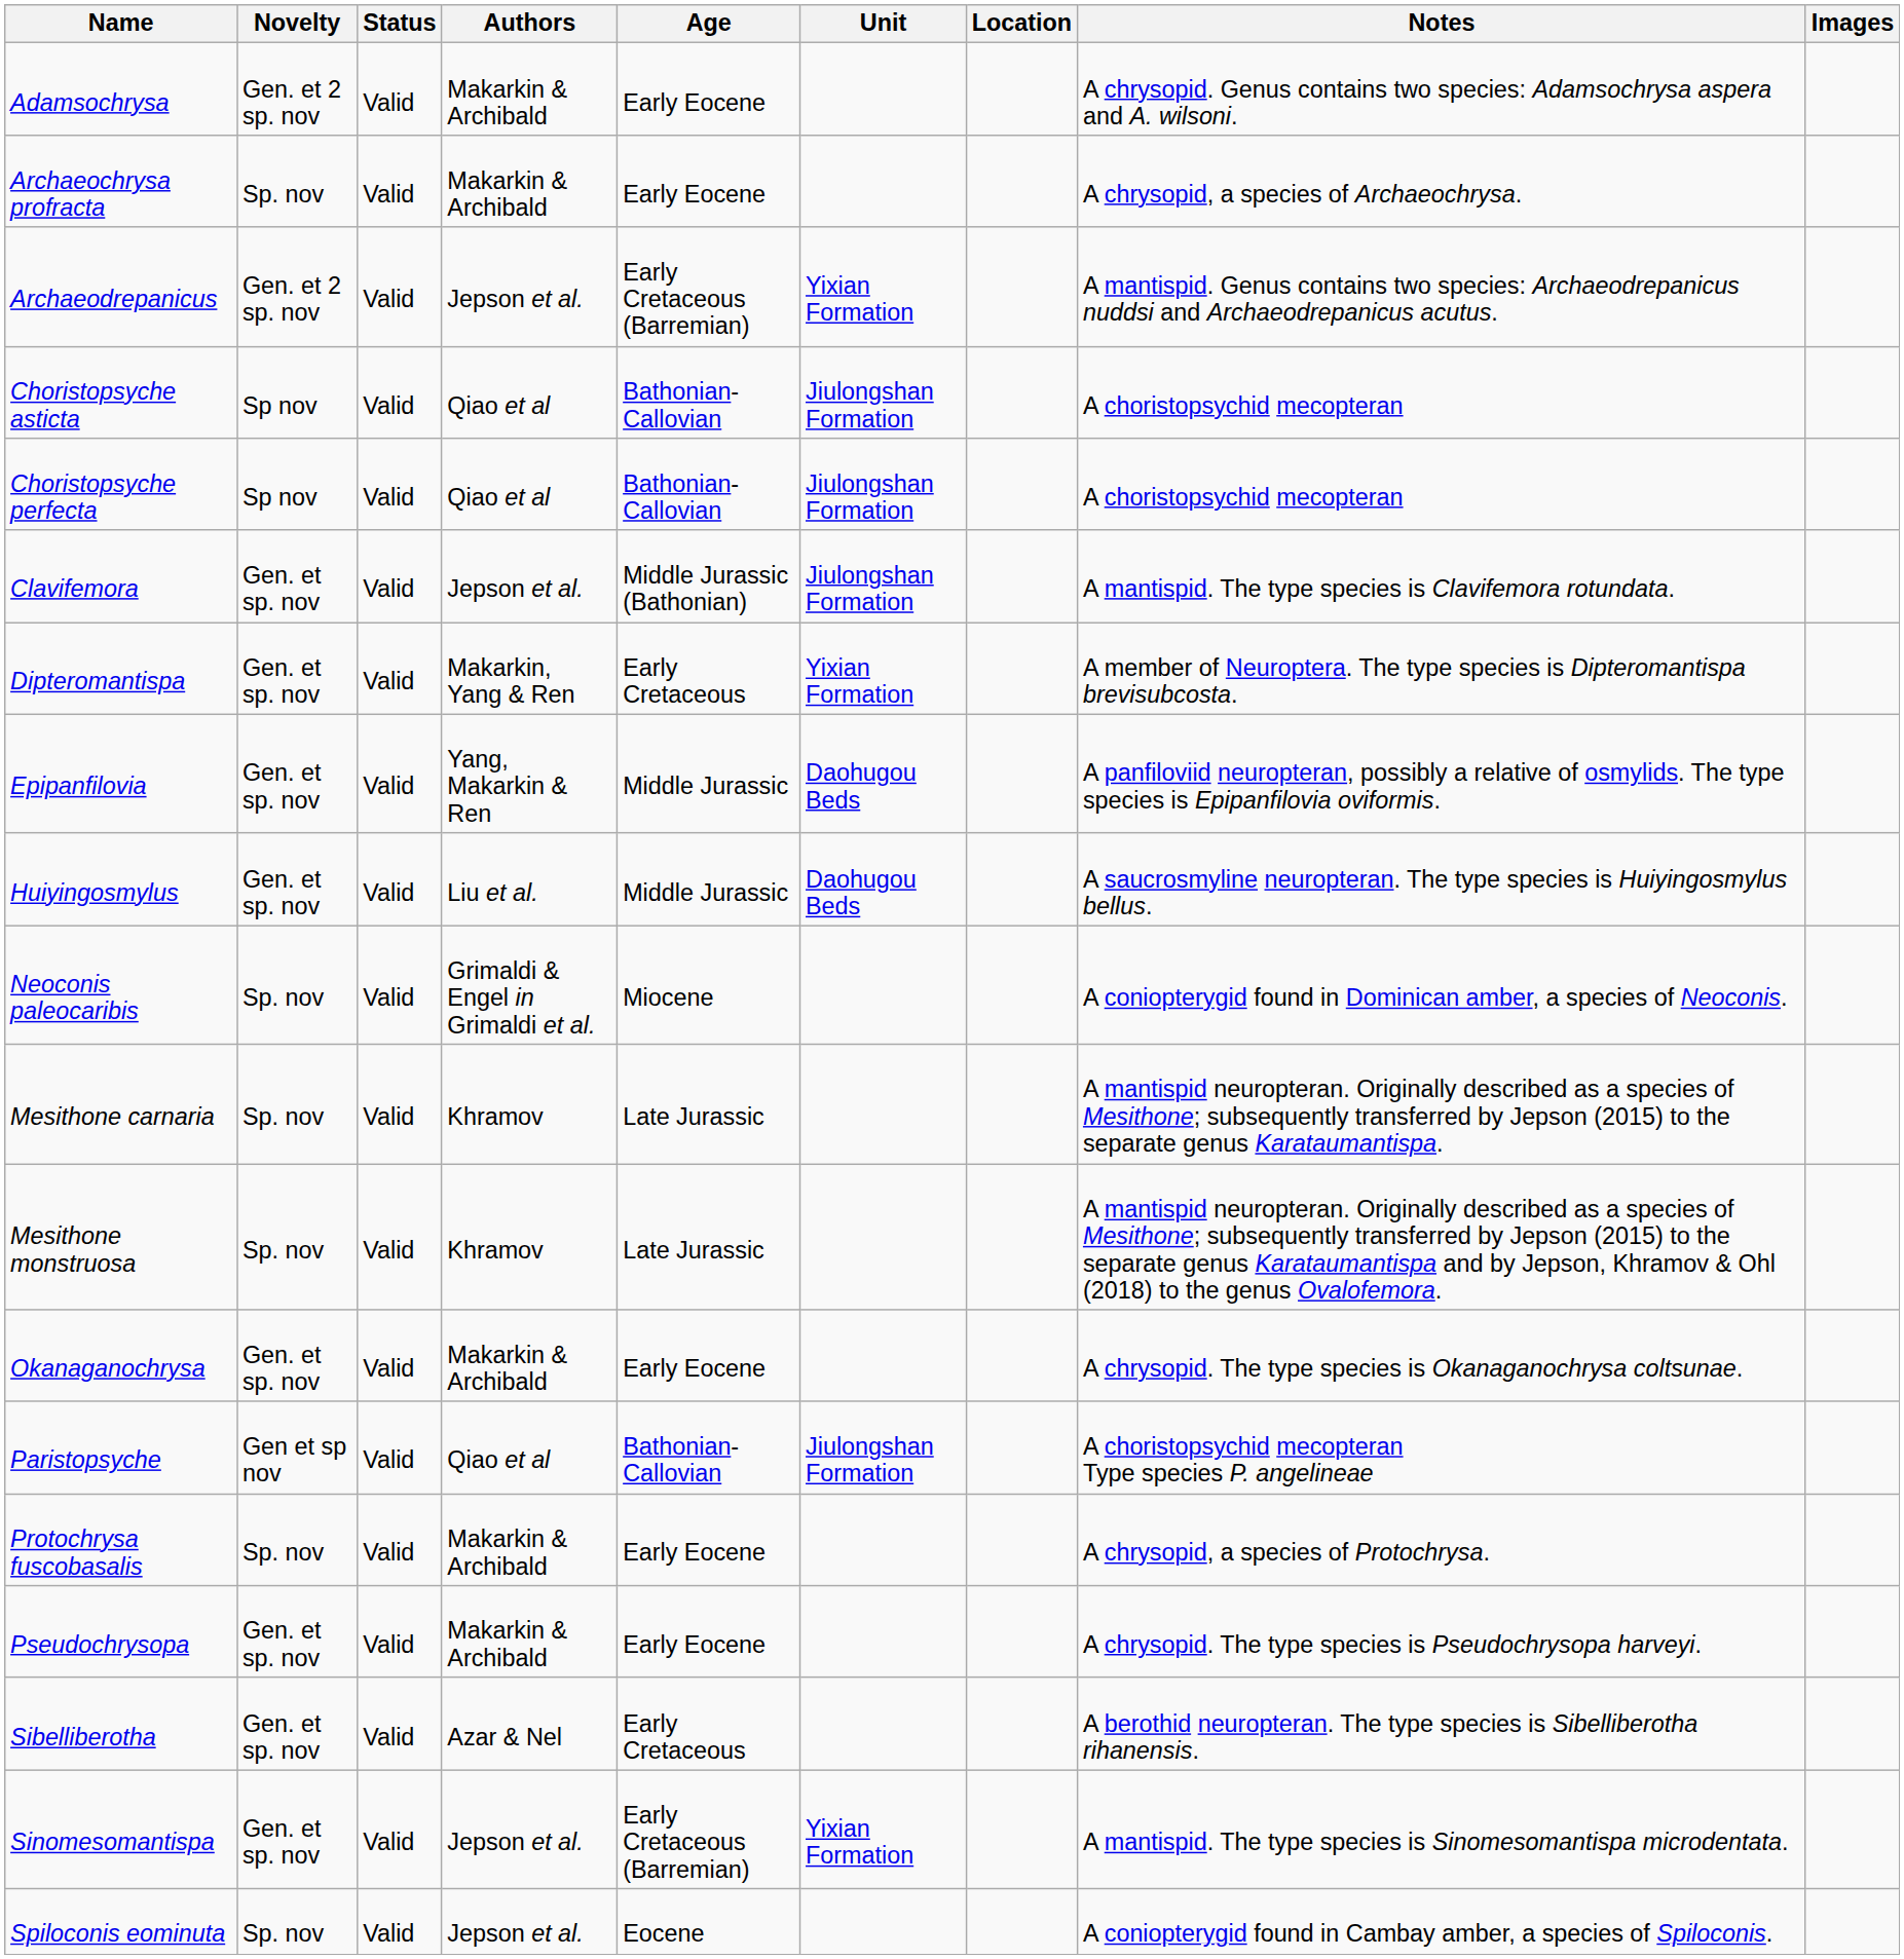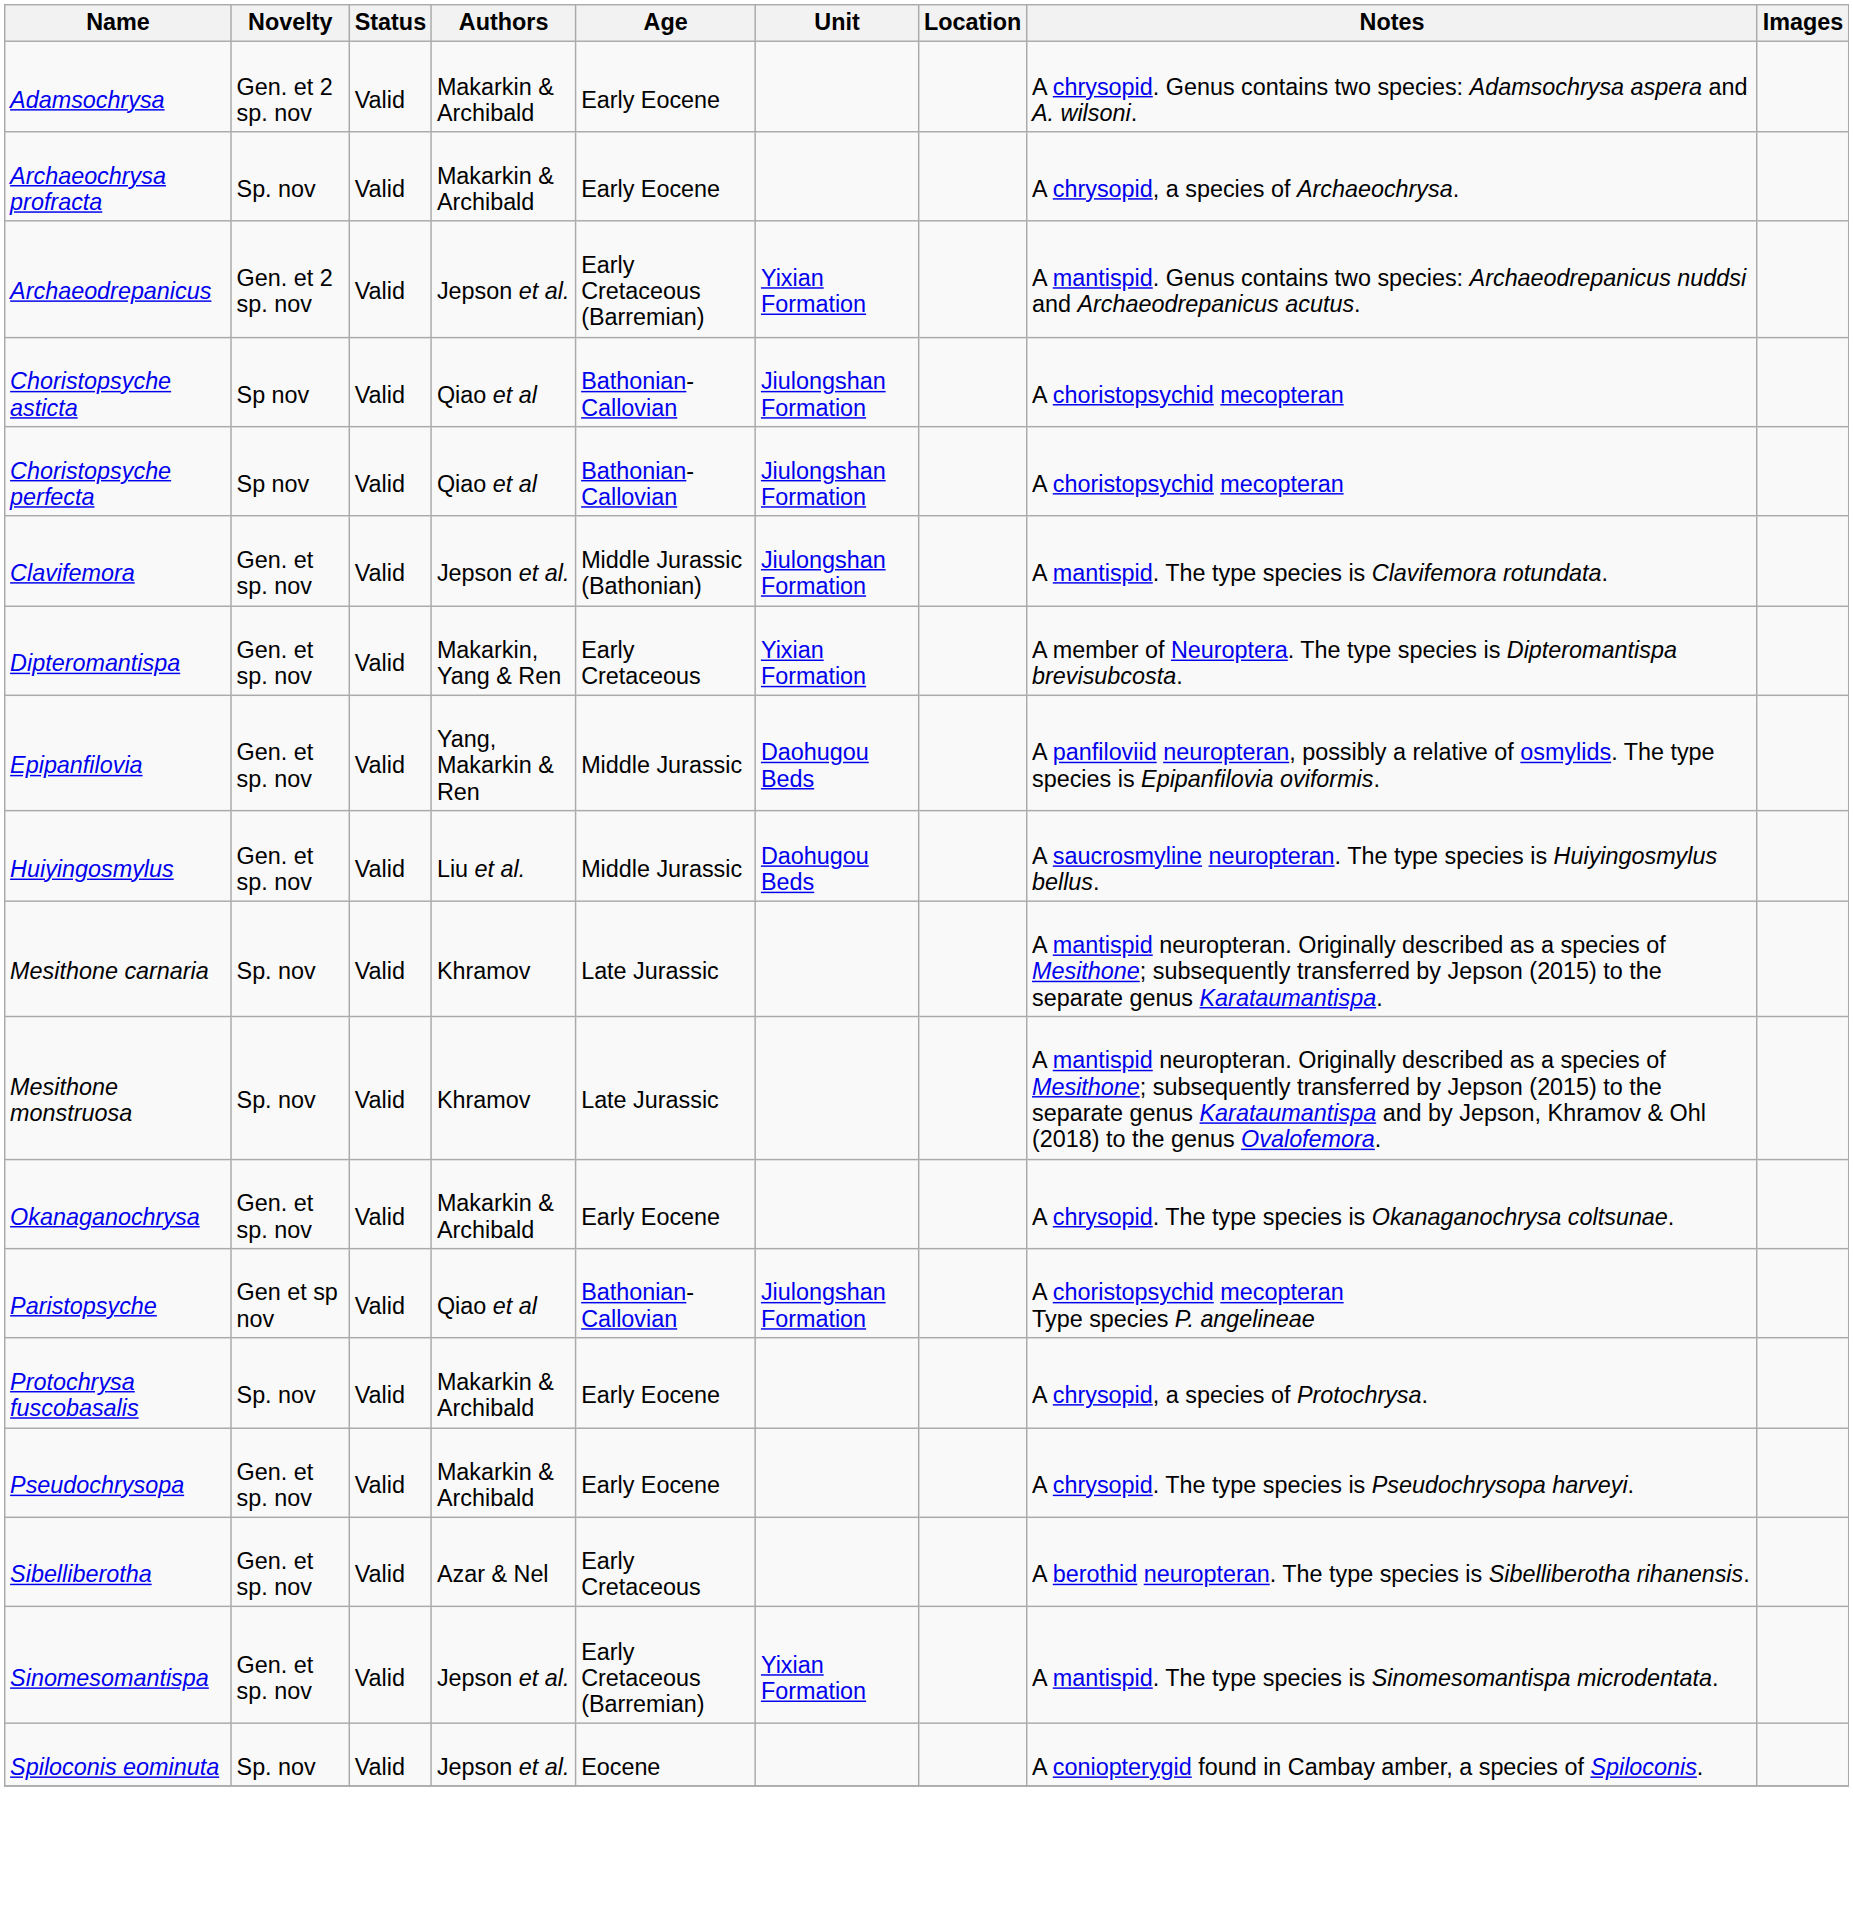- row: Neoconis paleocaribis | Sp. nov | Valid | Grimaldi & Engel in Grimaldi et al. | Miocene | A coniopterygid found in Dominican amber, a species of Neoconis.
